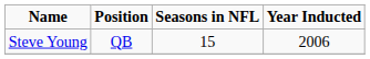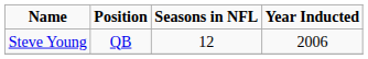Steve Young | Seasons in NFL: 15 -> 12
